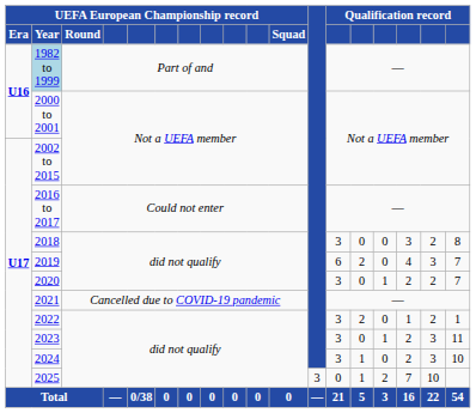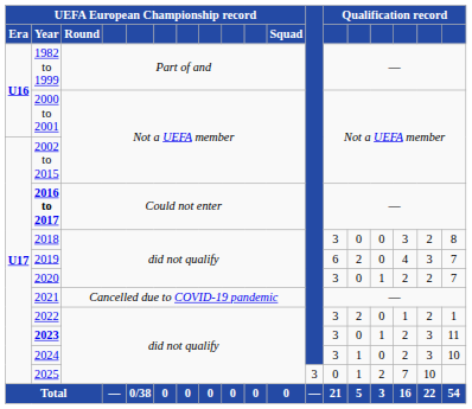1982 to 1999 | UEFA European Championship record / Year: lightblue background -> no background
2016 to 2017 | UEFA European Championship record / Year: normal -> bold
2023 | UEFA European Championship record / Year: normal -> bold
